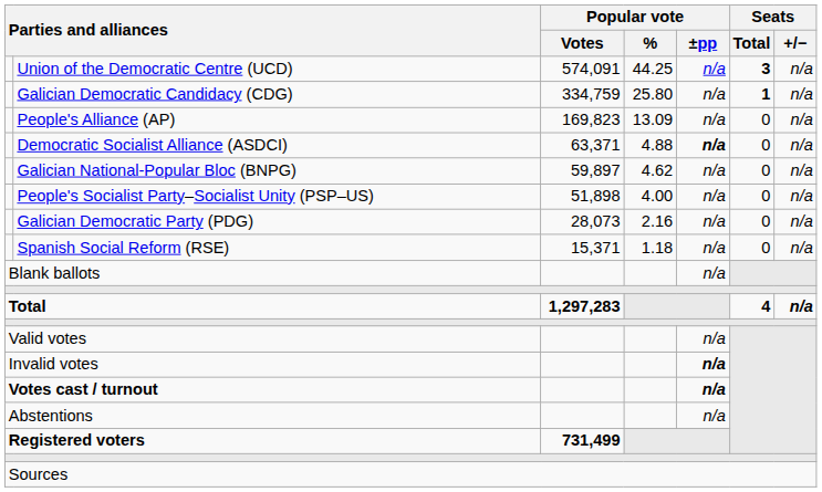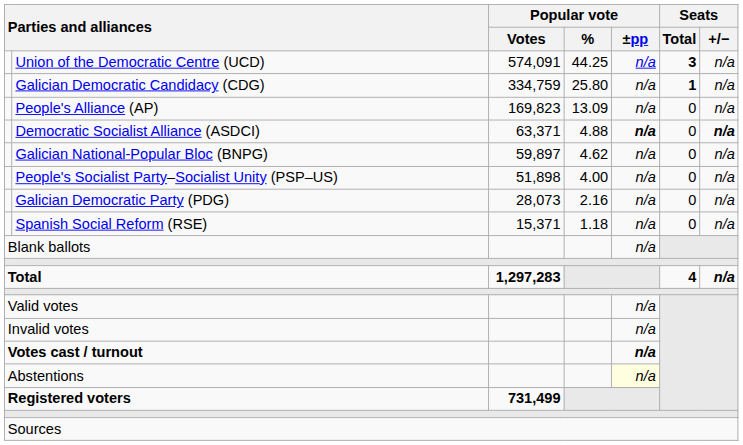Democratic Socialist Alliance (ASDCI) | Seats / +/−: normal -> bold
Invalid votes | Popular vote / ±pp: bold -> normal
Abstentions | Popular vote / ±pp: no background -> lightyellow background
